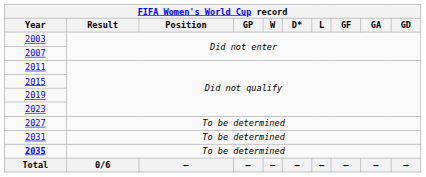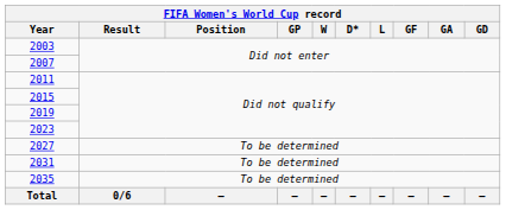2035 | Year: bold -> normal
